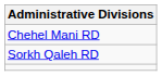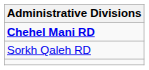row 2 | column 1: normal -> bold
